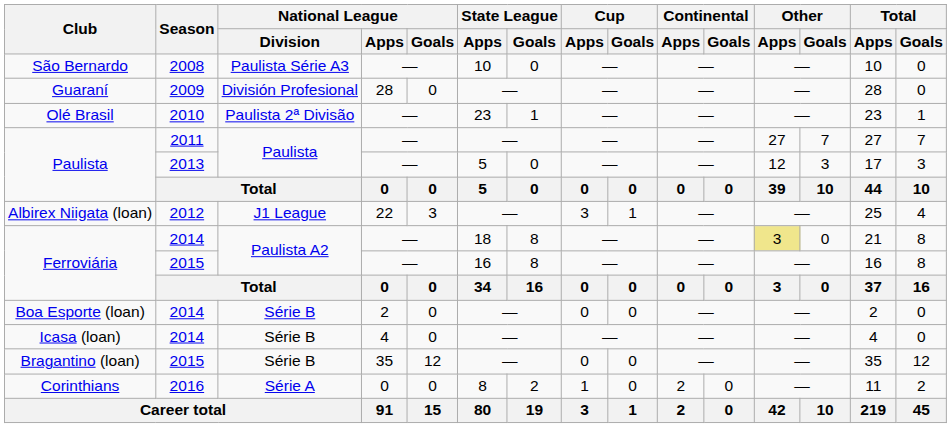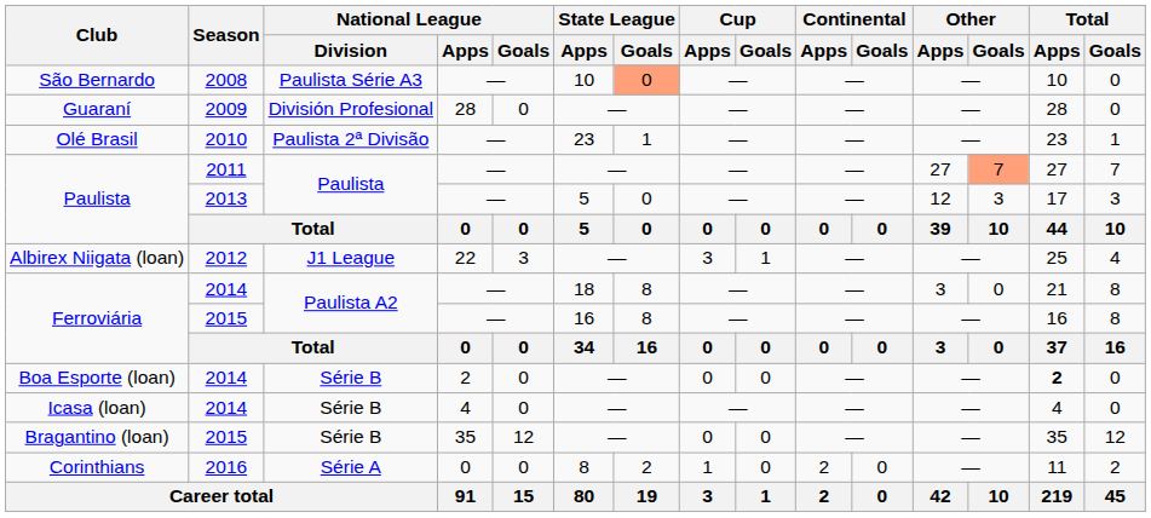São Bernardo | State League / Goals: no background -> lightsalmon background
Paulista / 2011 | Other / Goals: no background -> lightsalmon background
Ferroviária / 2014 | Other / Apps: khaki background -> no background
Boa Esporte (loan) | Total / Apps: normal -> bold
